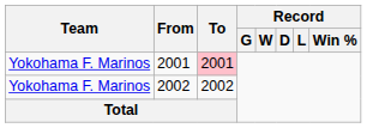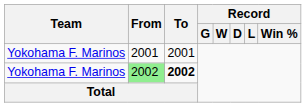row 3 | To: pink background -> no background
row 4 | From: no background -> lightgreen background
row 4 | To: normal -> bold
